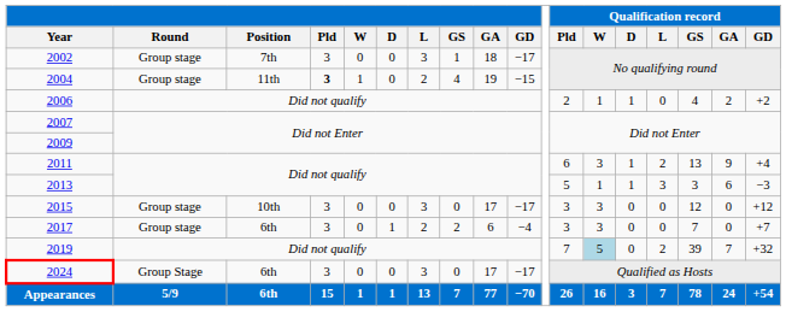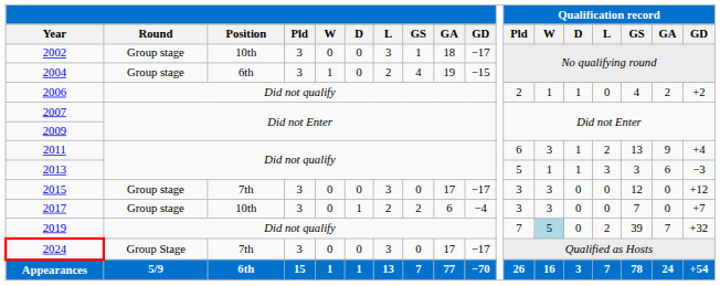2002 | Position: 7th -> 10th
2004 | Position: 11th -> 6th
2004 | Pld: bold -> normal
2015 | Position: 10th -> 7th
2017 | Position: 6th -> 10th
2024 | Position: 6th -> 7th
